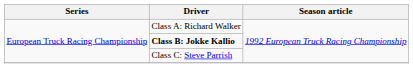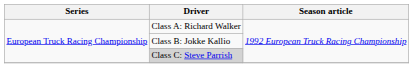Class B: Jokke Kallio | Driver: bold -> normal
Class C: Steve Parrish | Driver: no background -> lightgrey background
